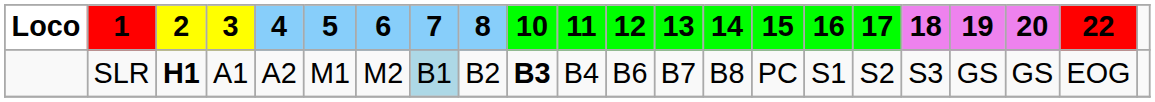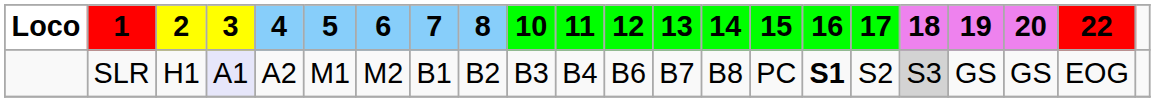SLR | 2: bold -> normal
SLR | 3: no background -> lavender background
SLR | 7: lightblue background -> no background
SLR | 10: bold -> normal
SLR | 16: normal -> bold
SLR | 18: no background -> lightgrey background
